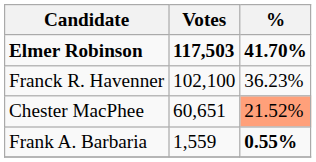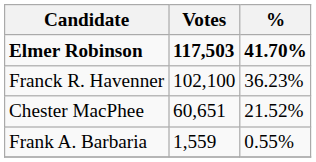Chester MacPhee | %: lightsalmon background -> no background
Frank A. Barbaria | %: bold -> normal
